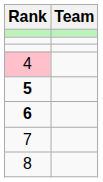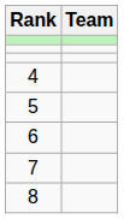row 5 | Rank: pink background -> no background
row 6 | Rank: bold -> normal
row 7 | Rank: bold -> normal
